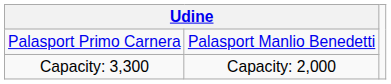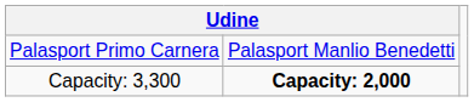Capacity: 3,300 | column 2: normal -> bold
